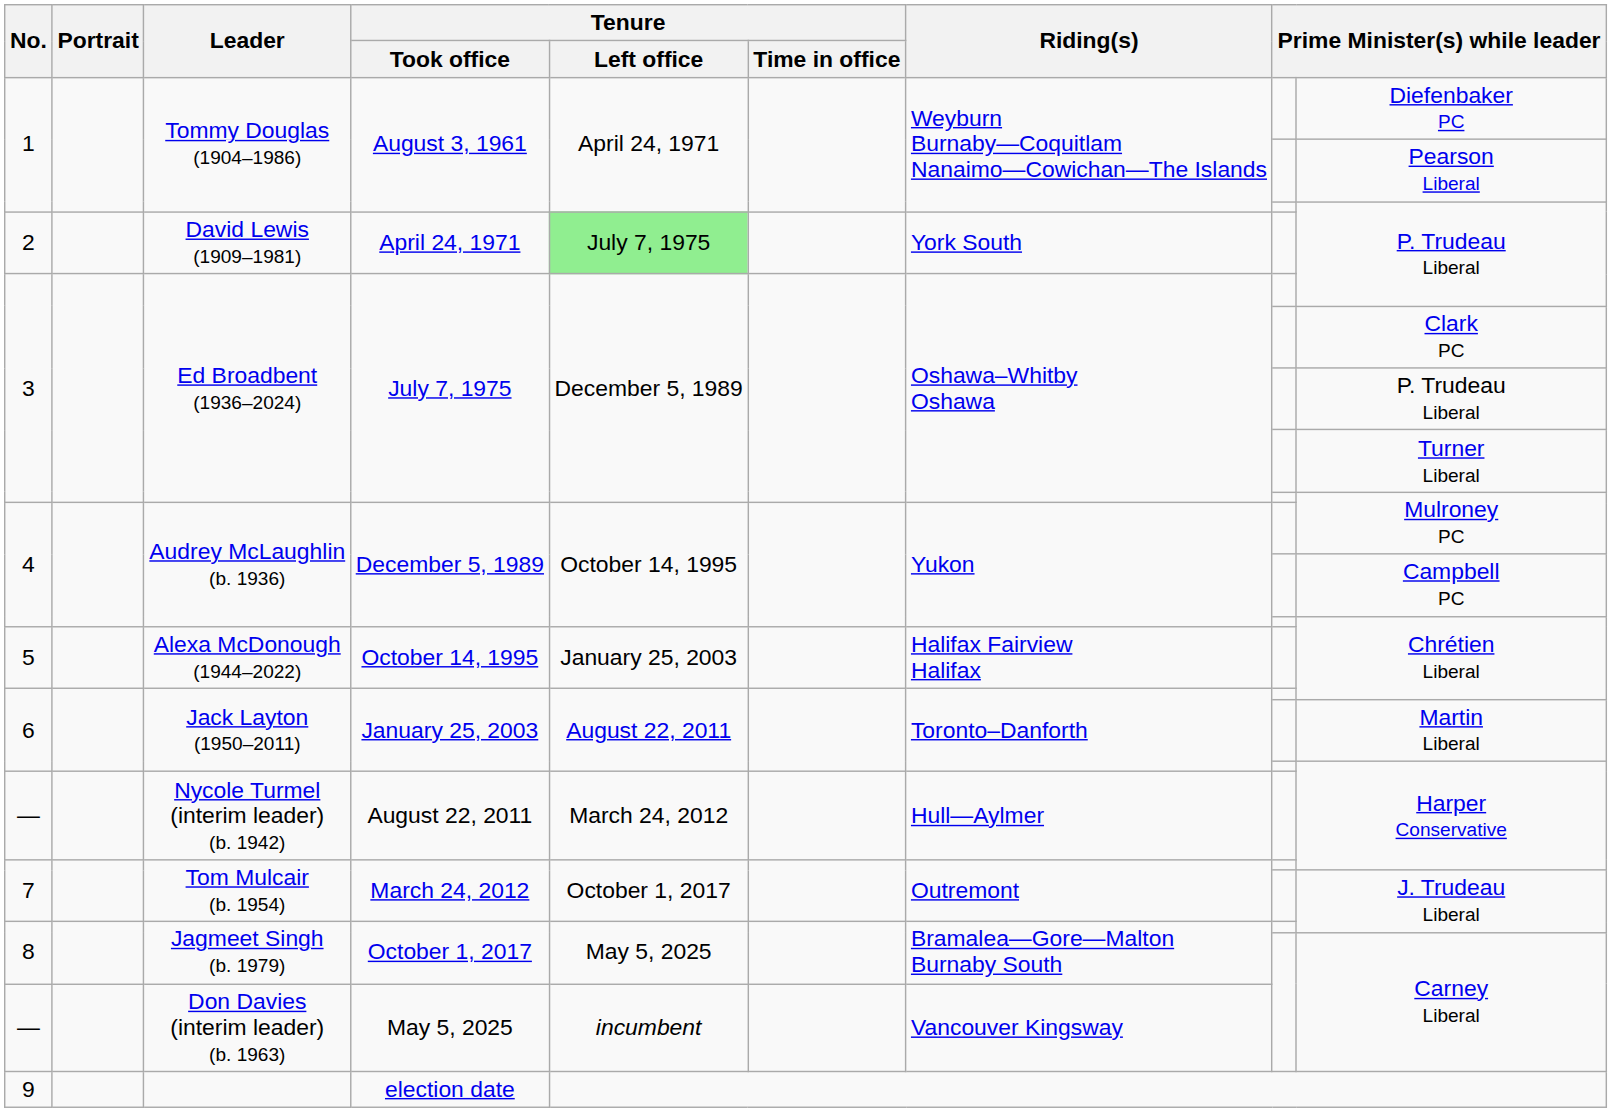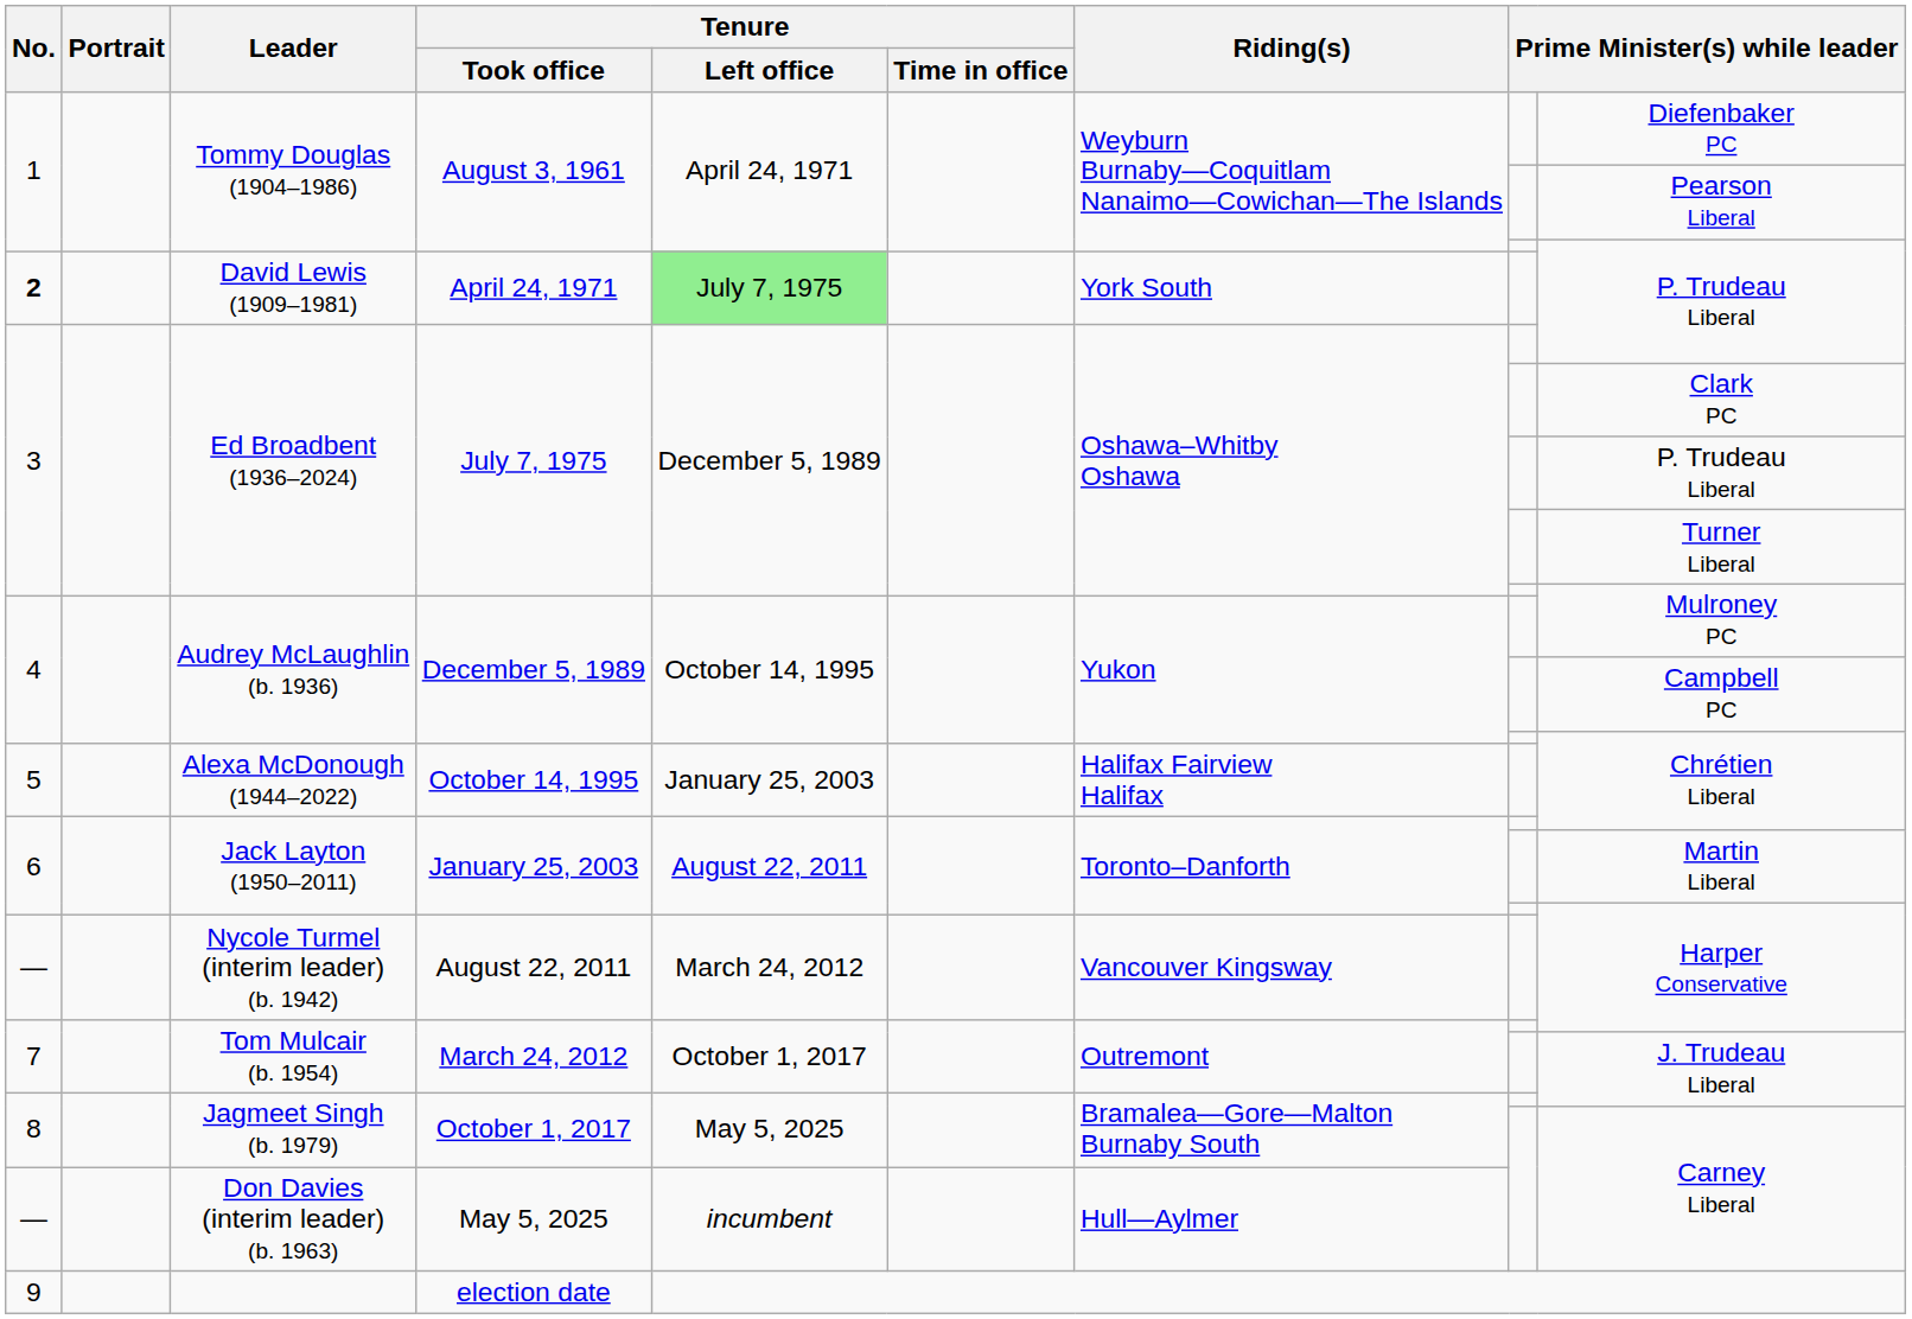David Lewis (1909–1981) | No.: normal -> bold
Nycole Turmel (interim leader) (b. 1942) | Riding(s): Hull—Aylmer -> Vancouver Kingsway
Don Davies (interim leader) (b. 1963) | Riding(s): Vancouver Kingsway -> Hull—Aylmer
